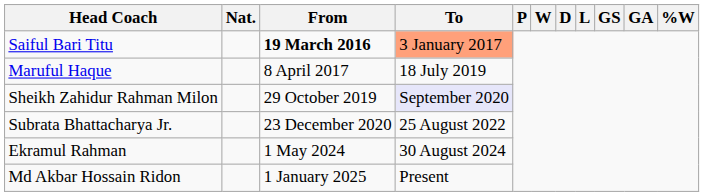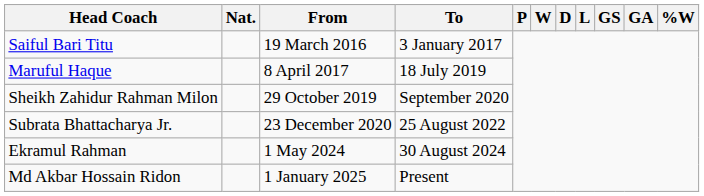Saiful Bari Titu | From: bold -> normal
Saiful Bari Titu | To: lightsalmon background -> no background
Sheikh Zahidur Rahman Milon | To: lavender background -> no background
